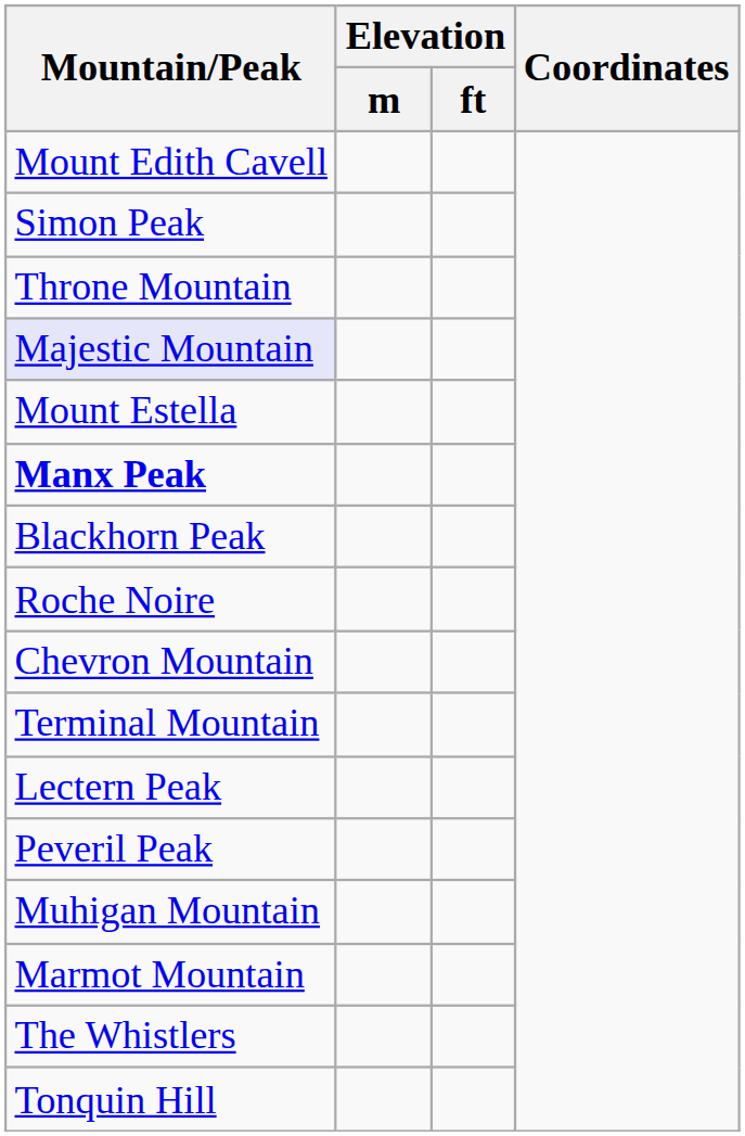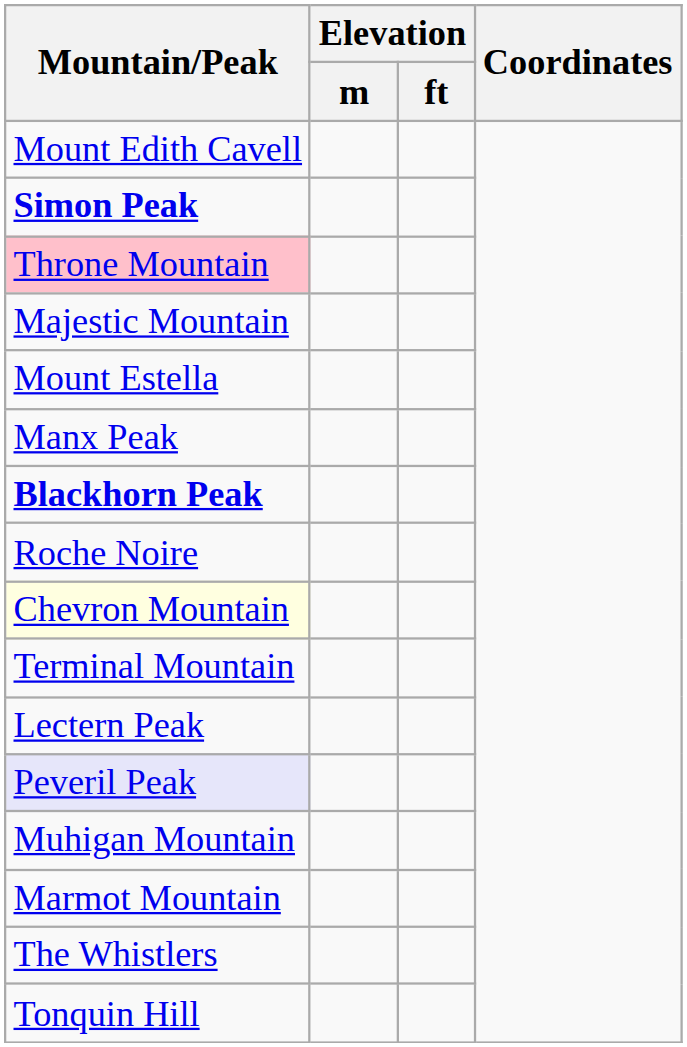Simon Peak | Mountain/Peak: normal -> bold
Throne Mountain | Mountain/Peak: no background -> pink background
Majestic Mountain | Mountain/Peak: lavender background -> no background
Manx Peak | Mountain/Peak: bold -> normal
Blackhorn Peak | Mountain/Peak: normal -> bold
Chevron Mountain | Mountain/Peak: no background -> lightyellow background
Peveril Peak | Mountain/Peak: no background -> lavender background
